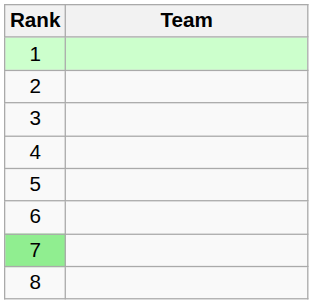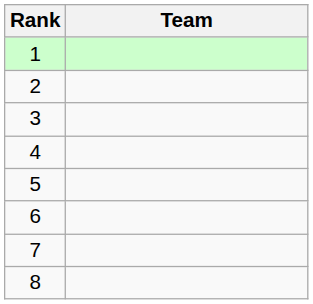7 | Rank: lightgreen background -> no background
